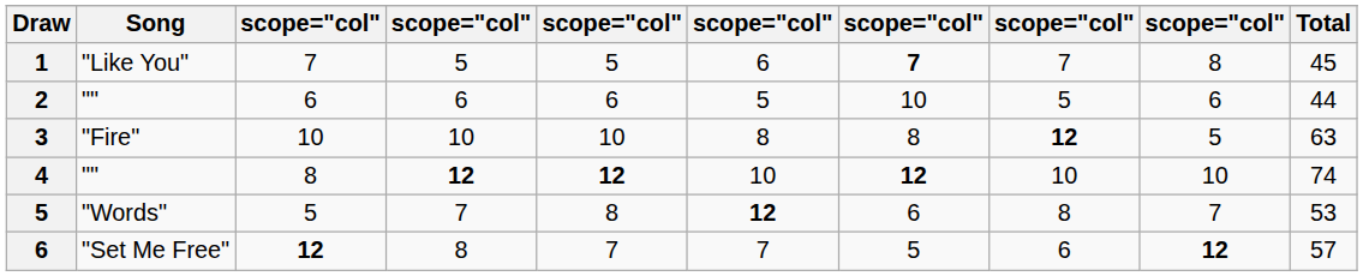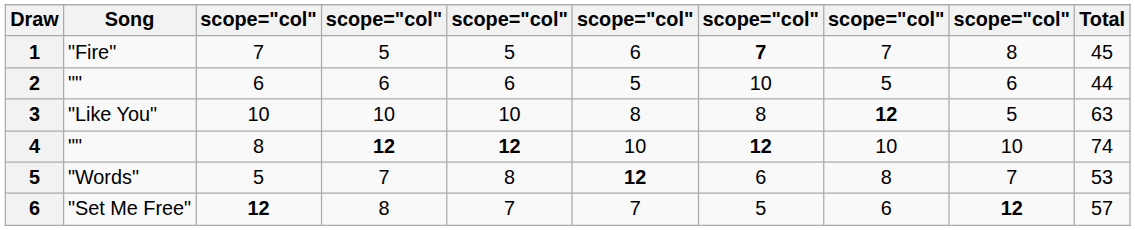1 | Song: "Like You" -> "Fire"
3 | Song: "Fire" -> "Like You"
